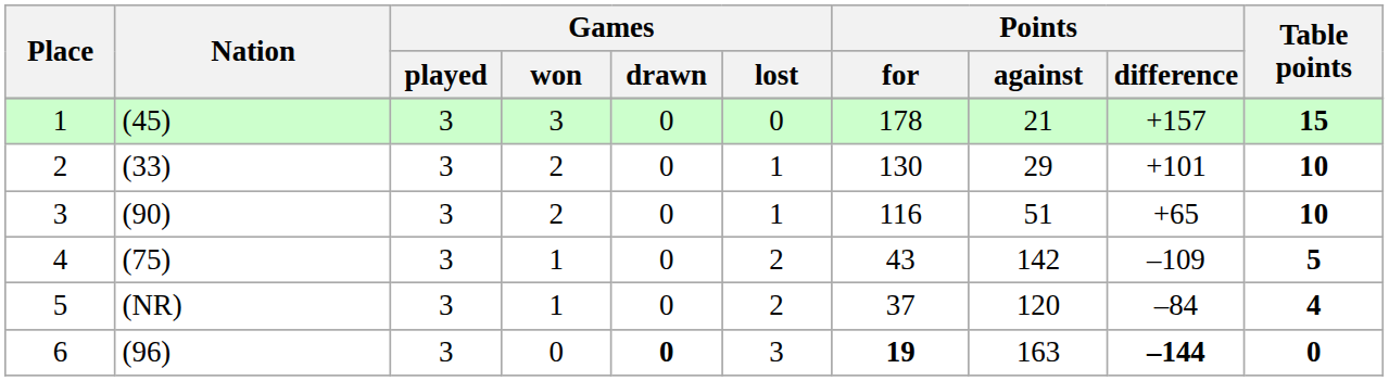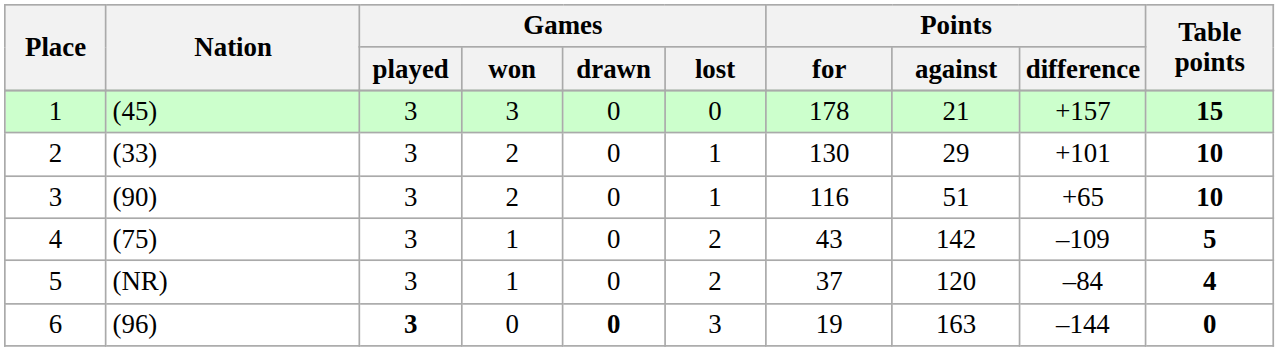6 | Games / played: normal -> bold
6 | Points / for: bold -> normal
6 | Points / difference: bold -> normal
